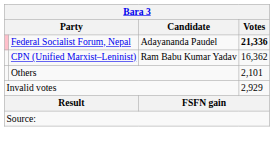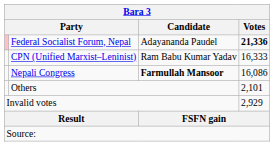CPN (Unified Marxist–Leninist) | Votes: 16,362 -> 16,333
+ row: Nepali Congress | Farmullah Mansoor | 16,086
